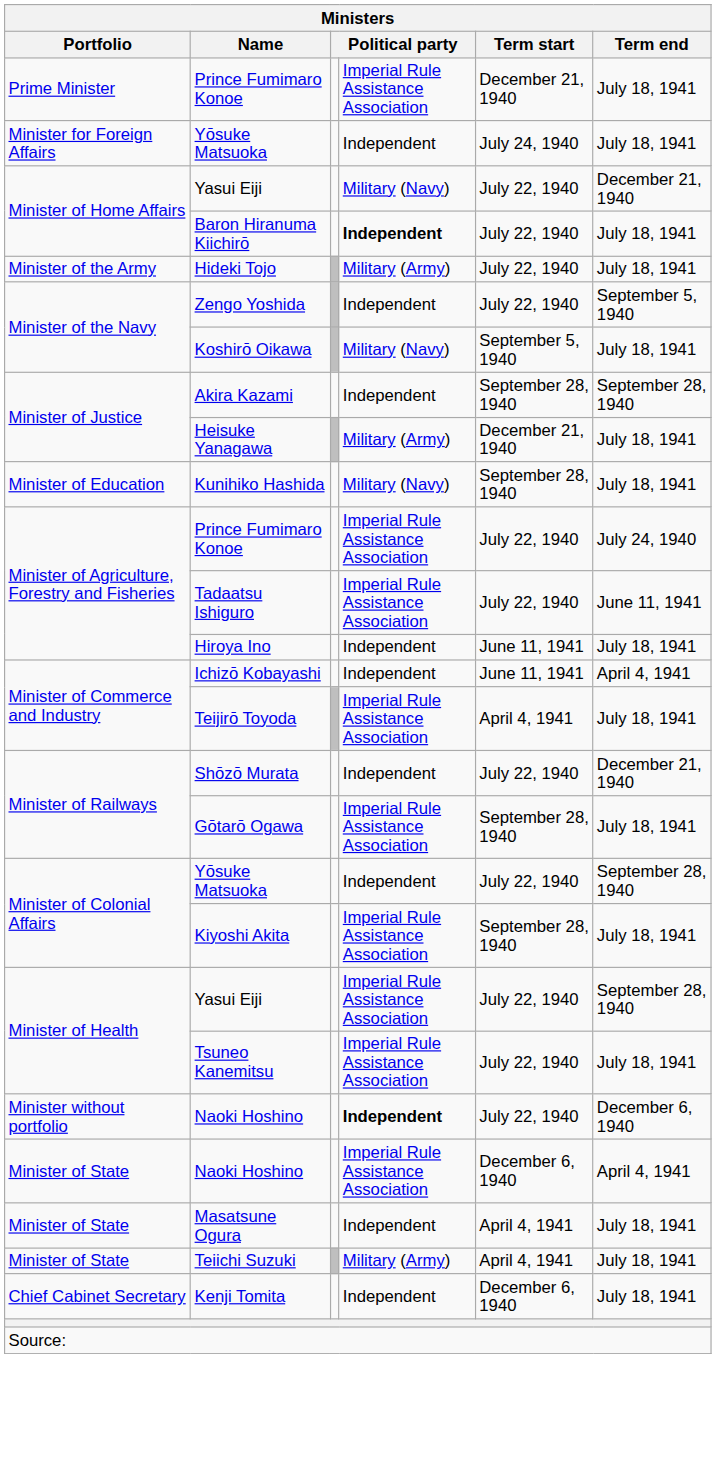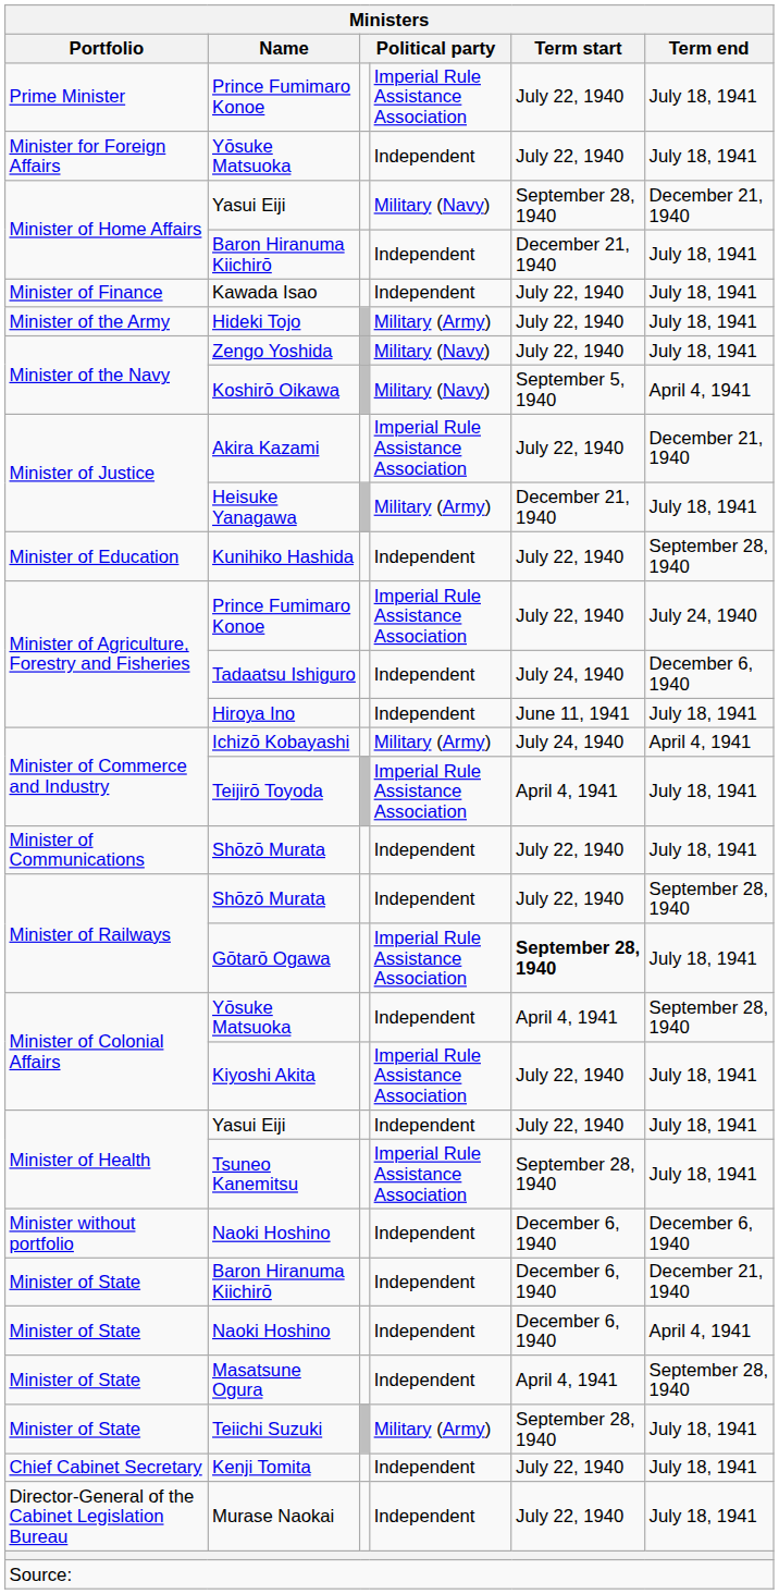Prime Minister / Prince Fumimaro Konoe | Term start: December 21, 1940 -> July 22, 1940
Minister for Foreign Affairs / Yōsuke Matsuoka | Term start: July 24, 1940 -> July 22, 1940
Minister of Home Affairs / Yasui Eiji | Term start: July 22, 1940 -> September 28, 1940
Minister of Home Affairs / Baron Hiranuma Kiichirō | column 4: bold -> normal
Minister of Home Affairs / Baron Hiranuma Kiichirō | Term start: July 22, 1940 -> December 21, 1940
+ row: Minister of Finance | Kawada Isao | Independent | July 22, 1940 | July 18, 1941
Zengo Yoshida | column 4: Independent -> Military (Navy)
Zengo Yoshida | Term end: September 5, 1940 -> July 18, 1941
Koshirō Oikawa | Term end: July 18, 1941 -> April 4, 1941
Akira Kazami | column 4: Independent -> Imperial Rule Assistance Association
Akira Kazami | Term start: September 28, 1940 -> July 22, 1940
Akira Kazami | Term end: September 28, 1940 -> December 21, 1940
Kunihiko Hashida | column 4: Military (Navy) -> Independent
Kunihiko Hashida | Term start: September 28, 1940 -> July 22, 1940
Kunihiko Hashida | Term end: July 18, 1941 -> September 28, 1940
Tadaatsu Ishiguro | column 4: Imperial Rule Assistance Association -> Independent
Tadaatsu Ishiguro | Term start: July 22, 1940 -> July 24, 1940
Tadaatsu Ishiguro | Term end: June 11, 1941 -> December 6, 1940
Ichizō Kobayashi | column 4: Independent -> Military (Army)
Ichizō Kobayashi | Term start: June 11, 1941 -> July 24, 1940
+ row: Minister of Communications | Shōzō Murata | Independent | July 22, 1940 | July 18, 1941
Minister of Railways / Shōzō Murata | Term end: December 21, 1940 -> September 28, 1940
Gōtarō Ogawa | Term start: normal -> bold
Minister of Colonial Affairs / Yōsuke Matsuoka | Term start: July 22, 1940 -> April 4, 1941
Kiyoshi Akita | Term start: September 28, 1940 -> July 22, 1940
Minister of Health / Yasui Eiji | column 4: Imperial Rule Assistance Association -> Independent
Minister of Health / Yasui Eiji | Term end: September 28, 1940 -> July 18, 1941
Tsuneo Kanemitsu | Term start: July 22, 1940 -> September 28, 1940
Minister without portfolio / Naoki Hoshino | column 4: bold -> normal
Minister without portfolio / Naoki Hoshino | Term start: July 22, 1940 -> December 6, 1940
+ row: Minister of State | Baron Hiranuma Kiichirō | Independent | December 6, 1940 | December 21, 1940
Minister of State / Naoki Hoshino | column 4: Imperial Rule Assistance Association -> Independent
Masatsune Ogura | Term end: July 18, 1941 -> September 28, 1940
Teiichi Suzuki | Term start: April 4, 1941 -> September 28, 1940
Kenji Tomita | Term start: December 6, 1940 -> July 22, 1940
+ row: Director-General of the Cabinet Legislation Bureau | Murase Naokai | Independent | July 22, 1940 | July 18, 1941
